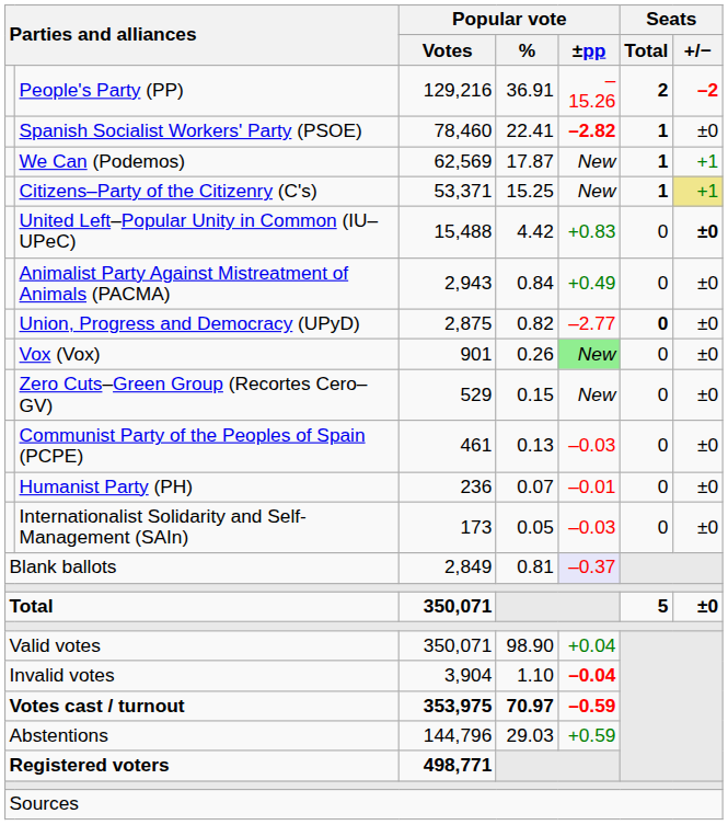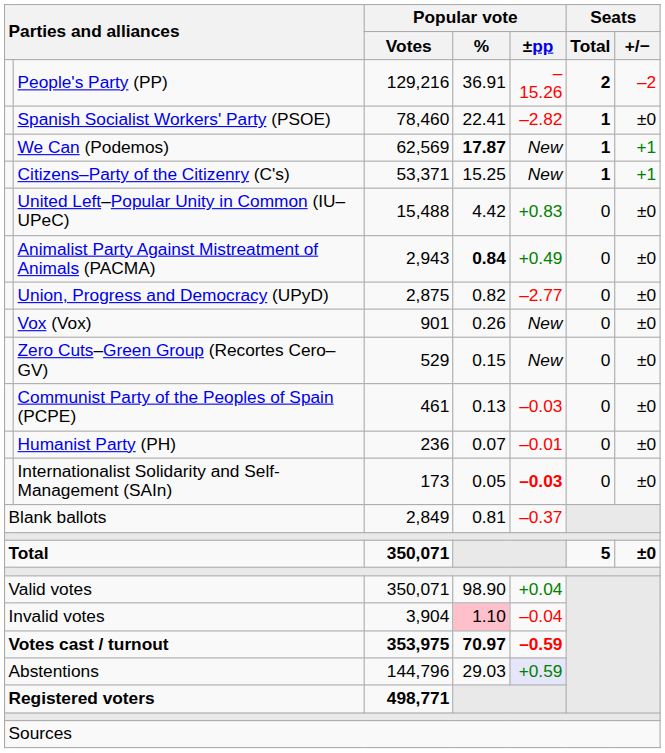People's Party (PP) | Seats / +/−: bold -> normal
Spanish Socialist Workers' Party (PSOE) | Popular vote / ±pp: bold -> normal
We Can (Podemos) | Popular vote / %: normal -> bold
Citizens–Party of the Citizenry (C's) | Seats / +/−: khaki background -> no background
United Left–Popular Unity in Common (IU–UPeC) | Seats / +/−: bold -> normal
Animalist Party Against Mistreatment of Animals (PACMA) | Popular vote / %: normal -> bold
Union, Progress and Democracy (UPyD) | Seats / Total: bold -> normal
Vox (Vox) | Popular vote / ±pp: lightgreen background -> no background
Internationalist Solidarity and Self-Management (SAIn) | Popular vote / ±pp: normal -> bold
Blank ballots | Popular vote / ±pp: lavender background -> no background
Invalid votes | Popular vote / %: no background -> pink background
Invalid votes | Popular vote / ±pp: bold -> normal
Abstentions | Popular vote / ±pp: no background -> lavender background
